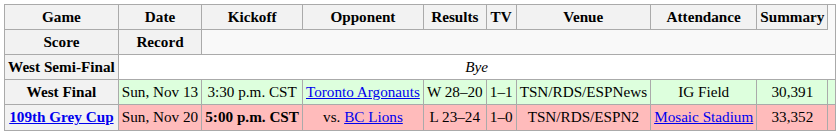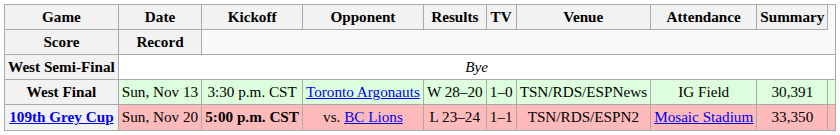West Final | TV: 1–1 -> 1–0
109th Grey Cup | TV: 1–0 -> 1–1
109th Grey Cup | Summary: 33,352 -> 33,350
